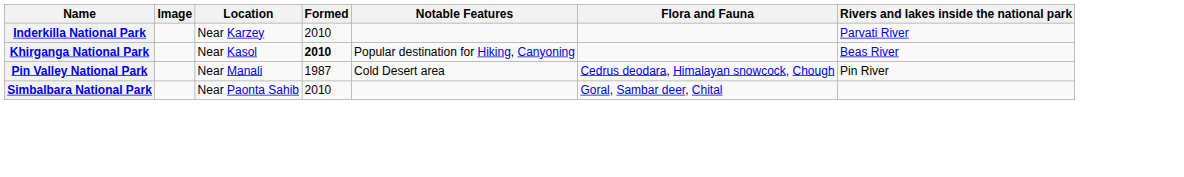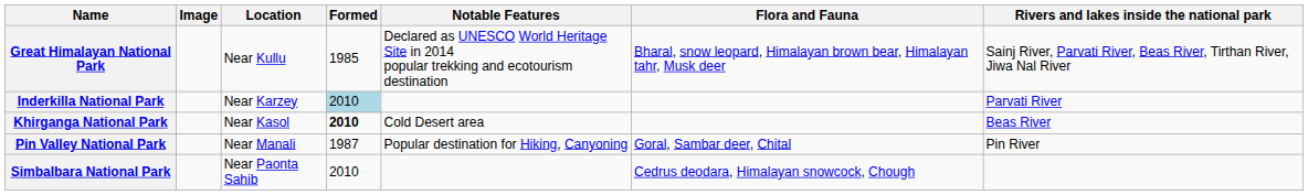+ row: Great Himalayan National Park | Near Kullu | 1985 | Declared as UNESCO World Heritage Site in 2014 popular trekking and ecotourism destination | Bharal, snow leopard, Himalayan brown bear, Himalayan tahr, Musk deer | Sainj River, Parvati River, Beas River, Tirthan River, Jiwa Nal River
Inderkilla National Park | Formed: no background -> lightblue background
Khirganga National Park | Notable Features: Popular destination for Hiking, Canyoning -> Cold Desert area
Pin Valley National Park | Notable Features: Cold Desert area -> Popular destination for Hiking, Canyoning
Pin Valley National Park | Flora and Fauna: Cedrus deodara, Himalayan snowcock, Chough -> Goral, Sambar deer, Chital
Simbalbara National Park | Flora and Fauna: Goral, Sambar deer, Chital -> Cedrus deodara, Himalayan snowcock, Chough
